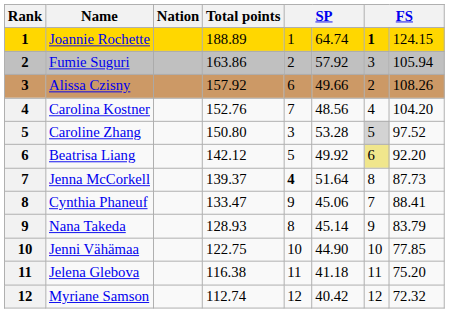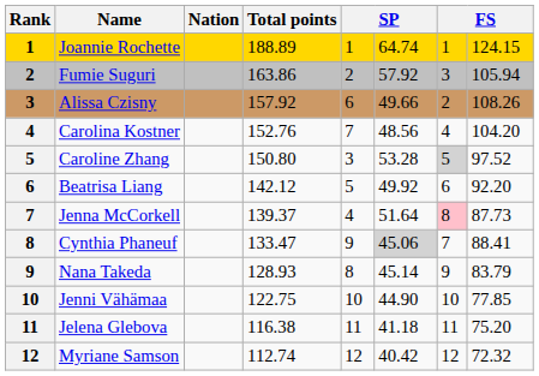Joannie Rochette | column 7: bold -> normal
Beatrisa Liang | column 7: khaki background -> no background
Jenna McCorkell | column 5: bold -> normal
Jenna McCorkell | column 7: no background -> pink background
Cynthia Phaneuf | column 6: no background -> lightgrey background
